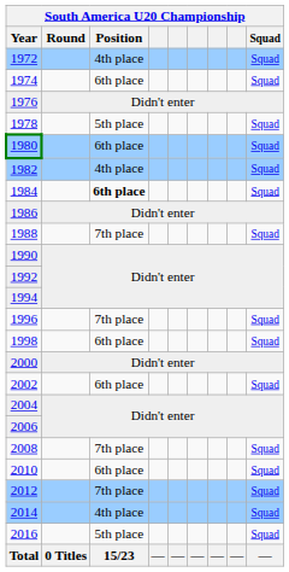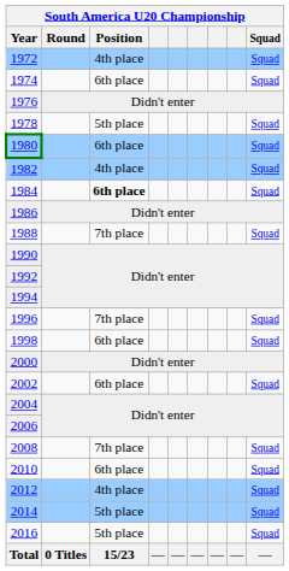2012 | South America U20 Championship / Position: 7th place -> 4th place
2014 | South America U20 Championship / Position: 4th place -> 5th place
